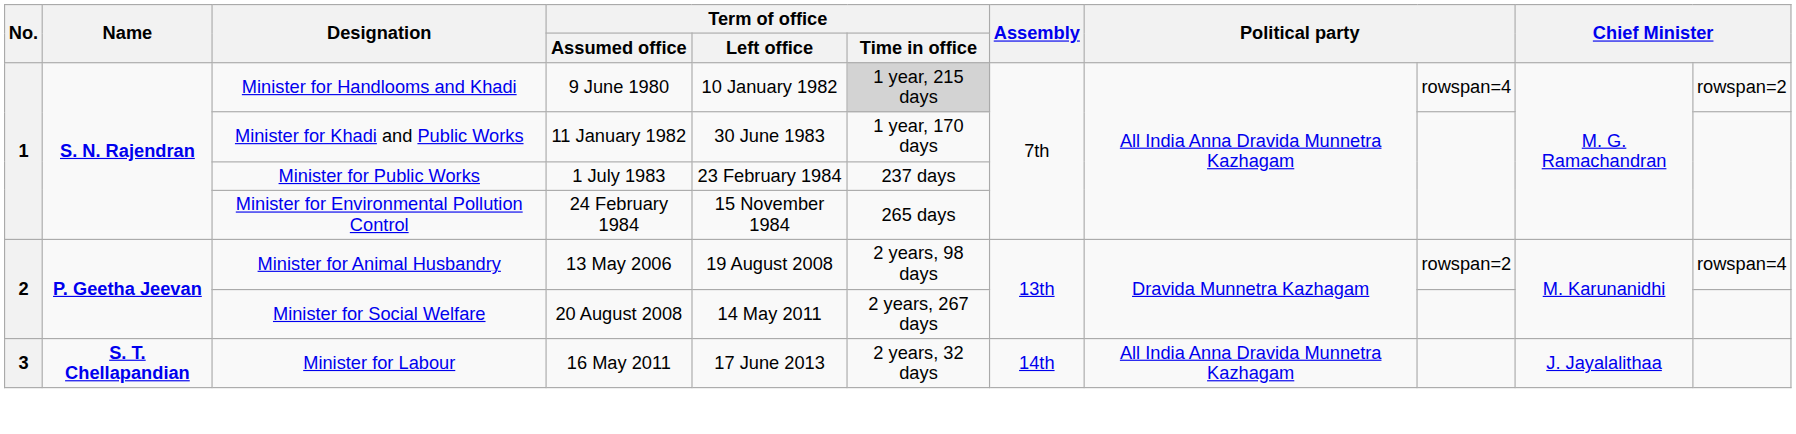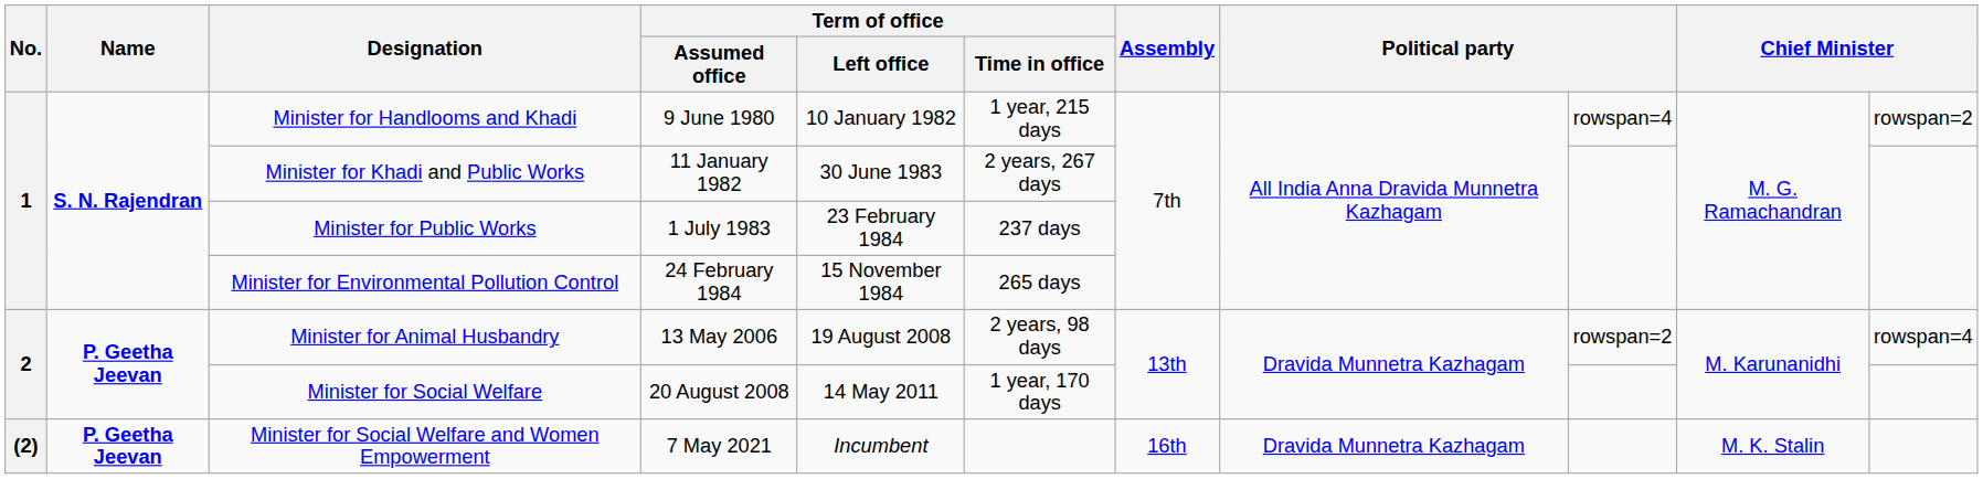Minister for Handlooms and Khadi | Term of office / Time in office: lightgrey background -> no background
Minister for Khadi and Public Works | Term of office / Time in office: 1 year, 170 days -> 2 years, 267 days
Minister for Social Welfare | Term of office / Time in office: 2 years, 267 days -> 1 year, 170 days
- row: 3 | S. T. Chellapandian | Minister for Labour | 16 May 2011 | 17 June 2013 | 2 years, 32 days | 14th | All India Anna Dravida Munnetra Kazhagam | J. Jayalalithaa
+ row: (2) | P. Geetha Jeevan | Minister for Social Welfare and Women Empowerment | 7 May 2021 | Incumbent | 16th | Dravida Munnetra Kazhagam | M. K. Stalin
